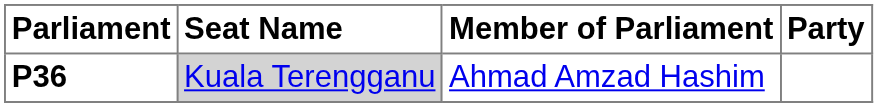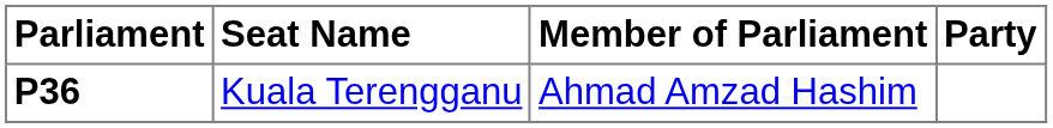P36 | Seat Name: lightgrey background -> no background
